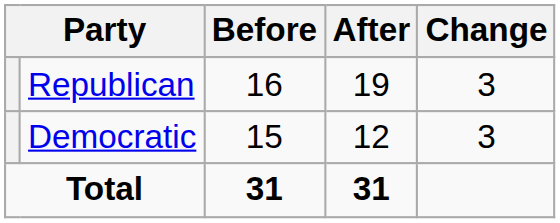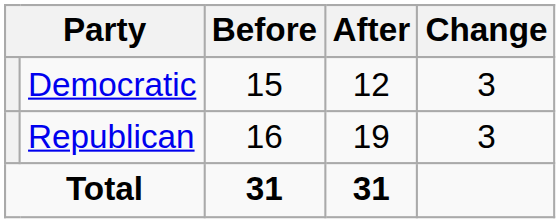rows swapped: Republican <-> Democratic
